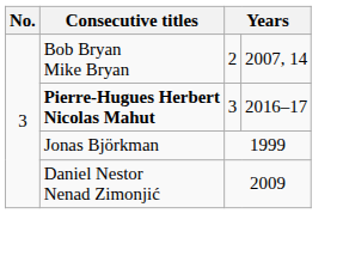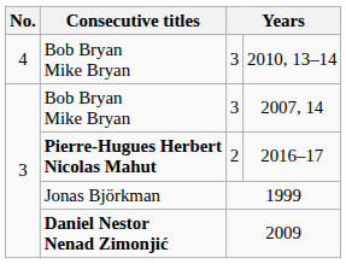+ row: 4 | Bob Bryan Mike Bryan | 3 | 2010, 13–14
2007, 14 | column 3: 2 -> 3
2016–17 | column 3: 3 -> 2
2009 | Consecutive titles: normal -> bold
